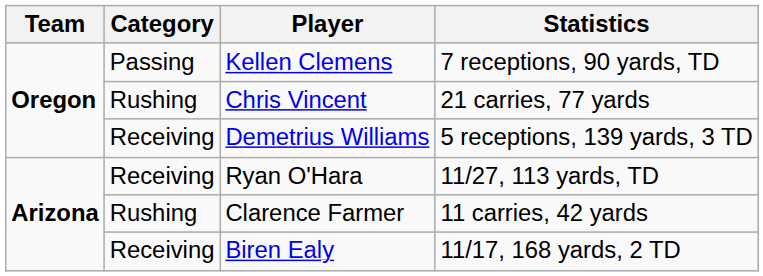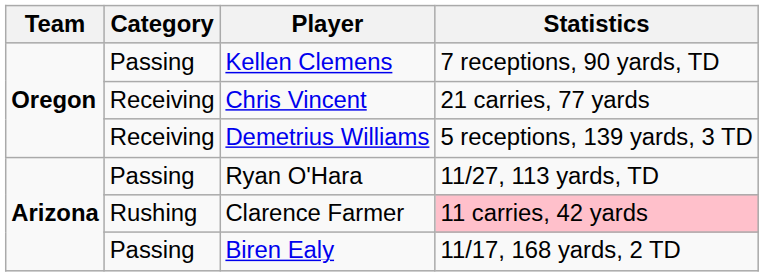Chris Vincent | Category: Rushing -> Receiving
Ryan O'Hara | Category: Receiving -> Passing
Clarence Farmer | Statistics: no background -> pink background
Biren Ealy | Category: Receiving -> Passing
